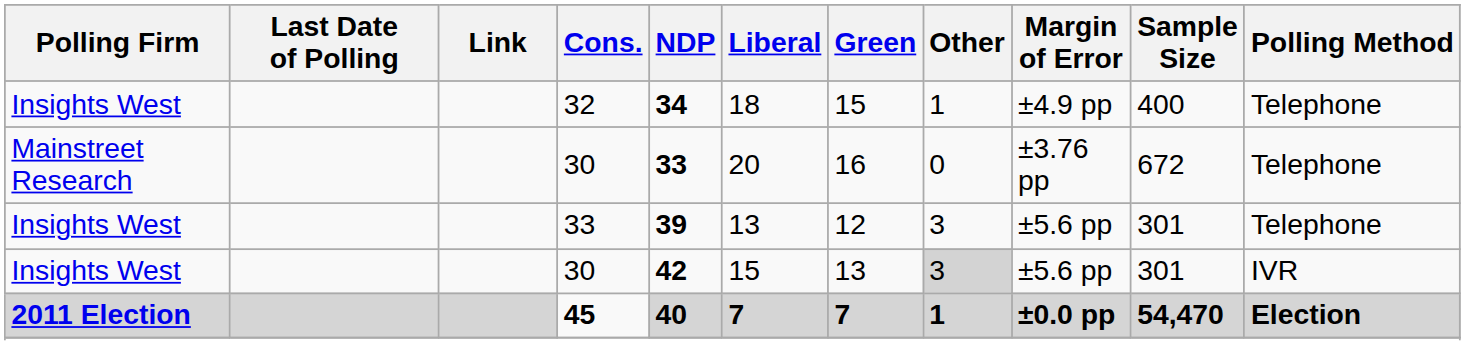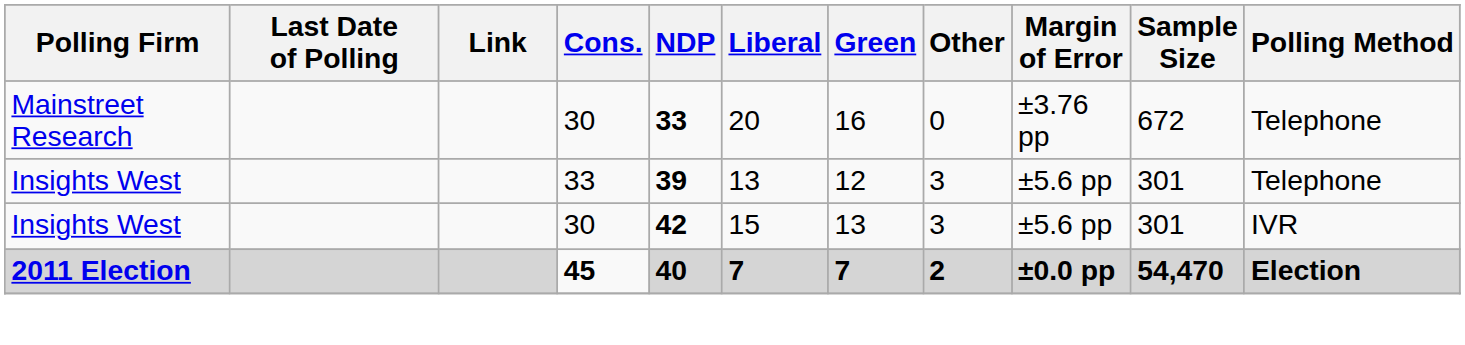- row: Insights West | 32 | 34 | 18 | 15 | 1 | ±4.9 pp | 400 | Telephone
Insights West / 30 | Other: lightgrey background -> no background
45 | Other: 1 -> 2
